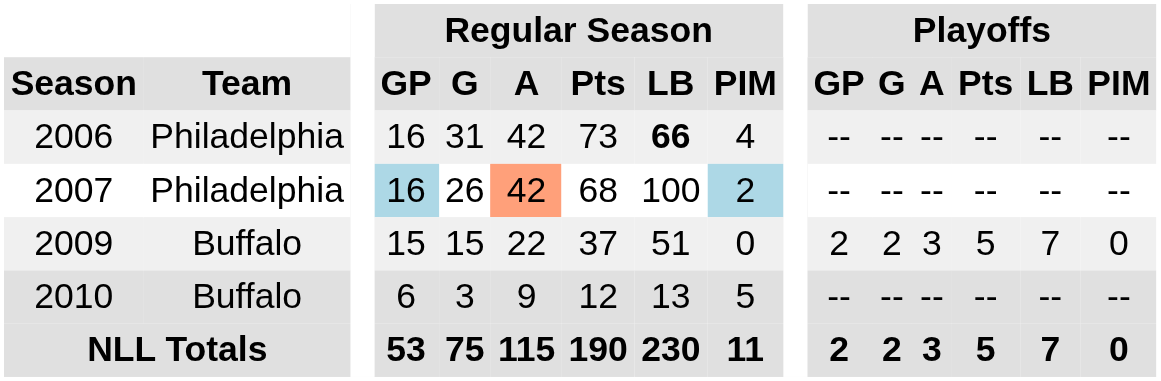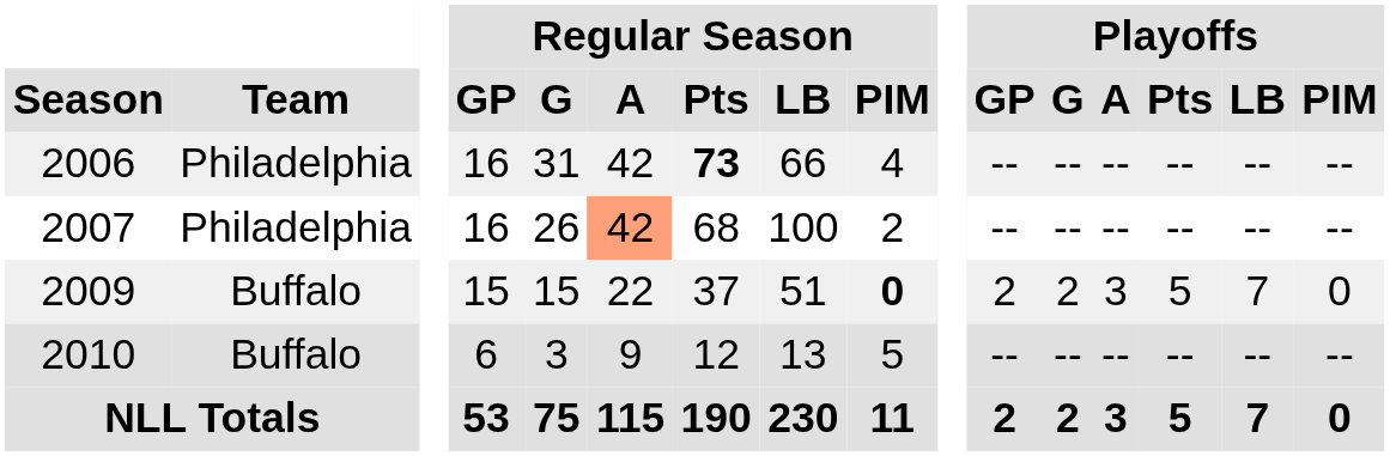2006 | Regular Season / Pts: normal -> bold
2006 | Regular Season / LB: bold -> normal
2007 | Regular Season / GP: lightblue background -> no background
2007 | Regular Season / PIM: lightblue background -> no background
2009 | Regular Season / PIM: normal -> bold
